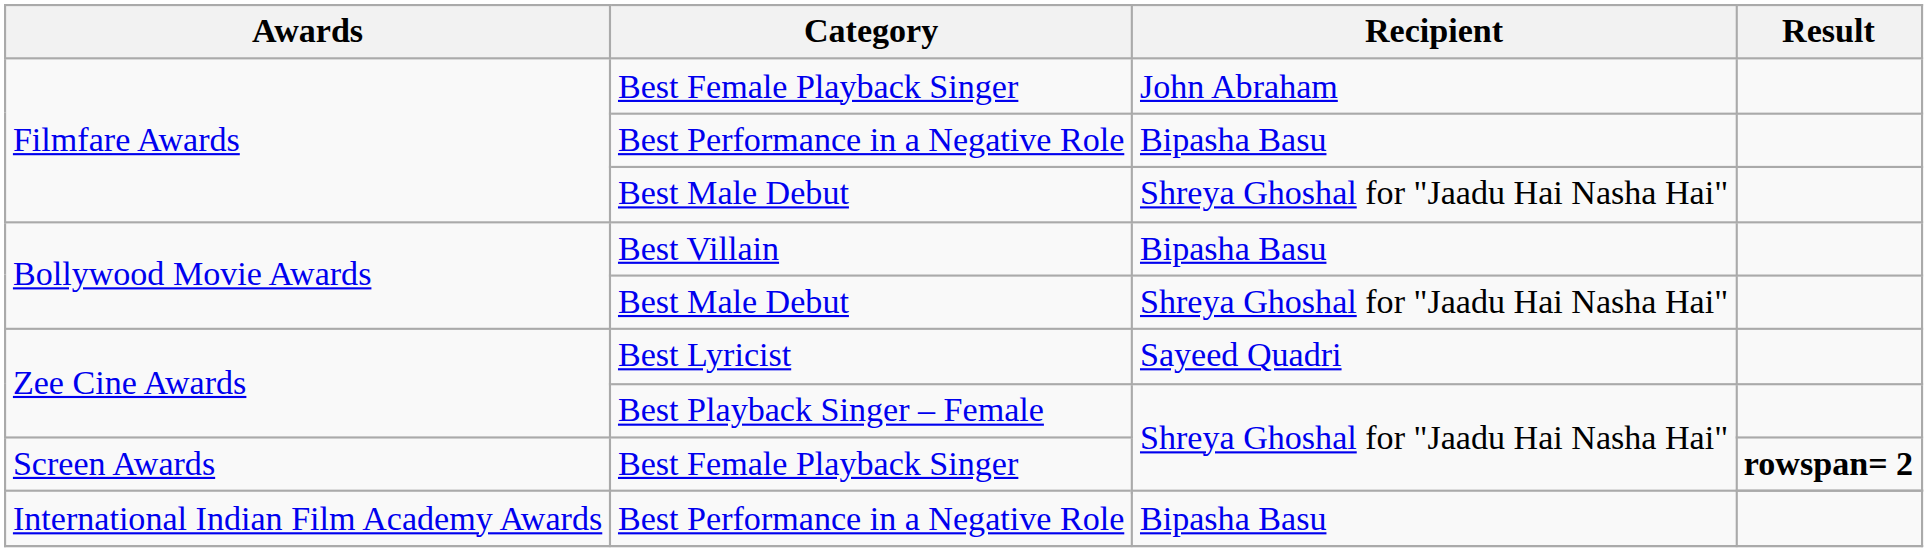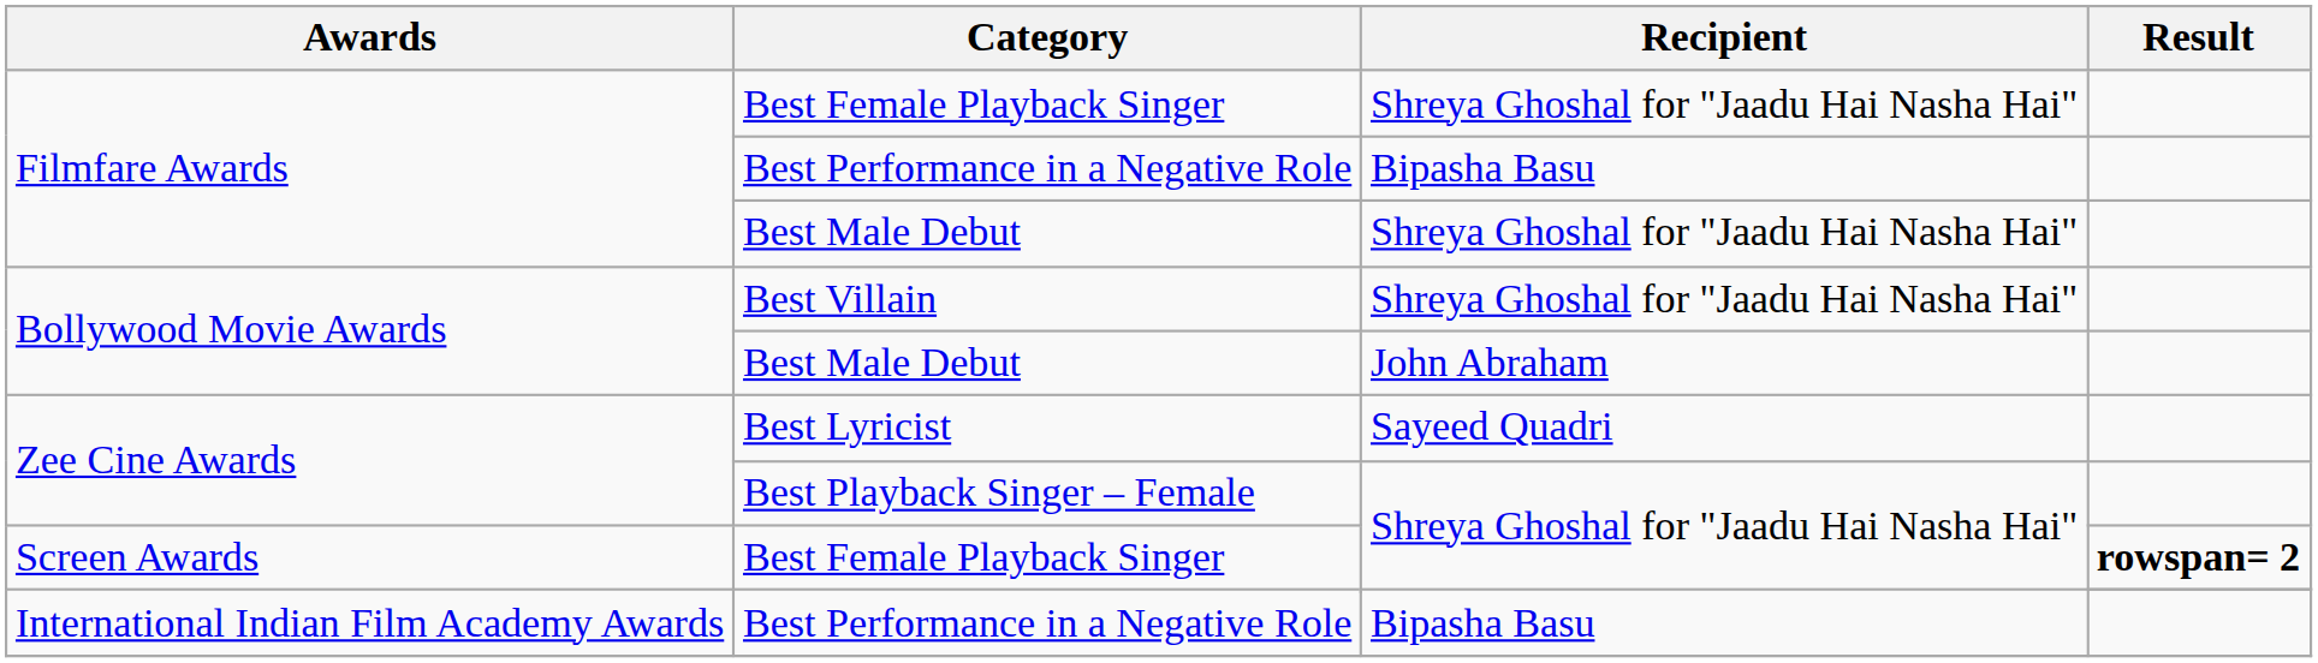Filmfare Awards / Best Female Playback Singer | Recipient: John Abraham -> Shreya Ghoshal for "Jaadu Hai Nasha Hai"
Best Villain | Recipient: Bipasha Basu -> Shreya Ghoshal for "Jaadu Hai Nasha Hai"
Bollywood Movie Awards / Best Male Debut | Recipient: Shreya Ghoshal for "Jaadu Hai Nasha Hai" -> John Abraham
